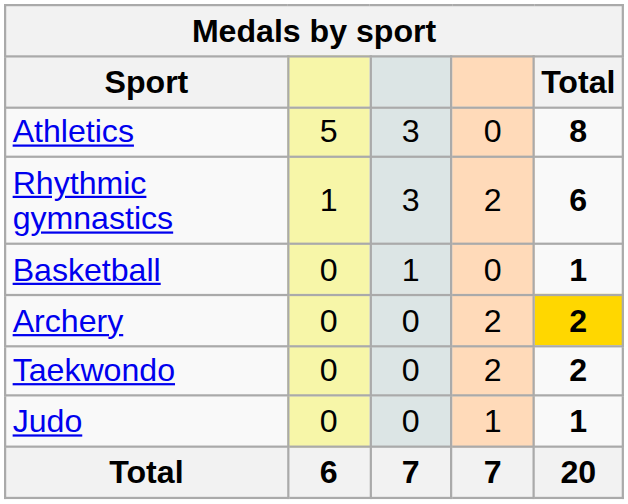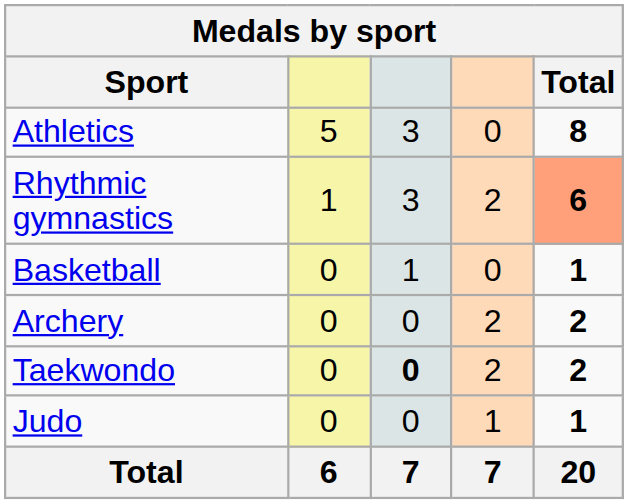Rhythmic gymnastics | Total: no background -> lightsalmon background
Archery | Total: gold background -> no background
Taekwondo | column 3: normal -> bold
